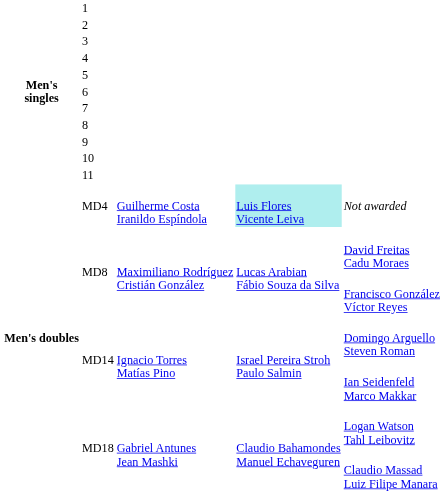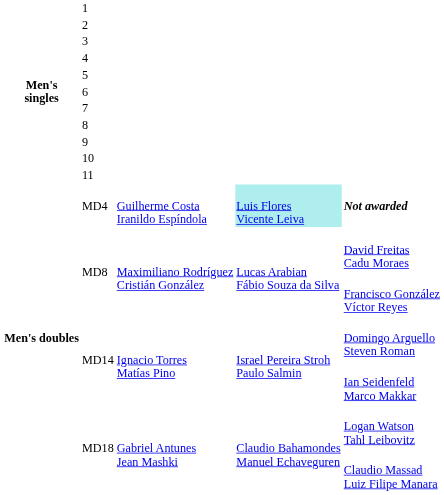MD4 | column 5: normal -> bold
